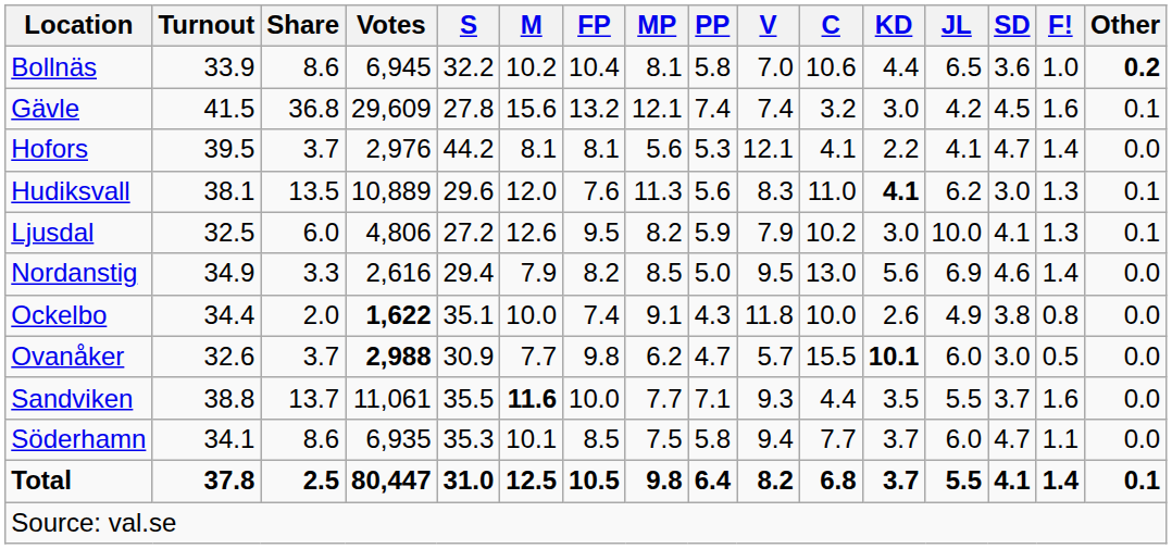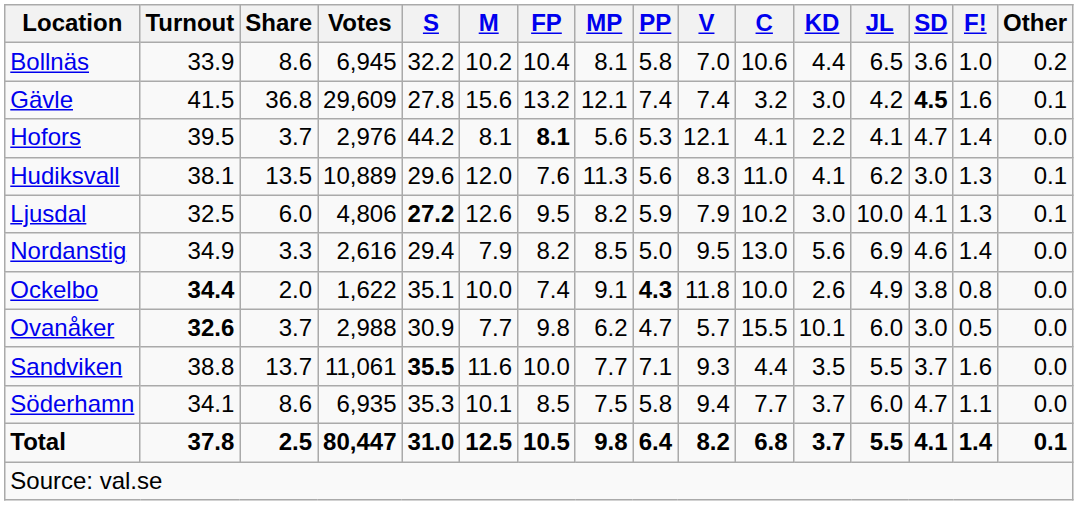Bollnäs | Other: bold -> normal
Gävle | SD: normal -> bold
Hofors | FP: normal -> bold
Hudiksvall | KD: bold -> normal
Ljusdal | S: normal -> bold
Ockelbo | Turnout: normal -> bold
Ockelbo | Votes: bold -> normal
Ockelbo | PP: normal -> bold
Ovanåker | Turnout: normal -> bold
Ovanåker | Votes: bold -> normal
Ovanåker | KD: bold -> normal
Sandviken | S: normal -> bold
Sandviken | M: bold -> normal
